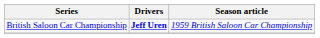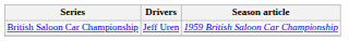British Saloon Car Championship | Drivers: bold -> normal
